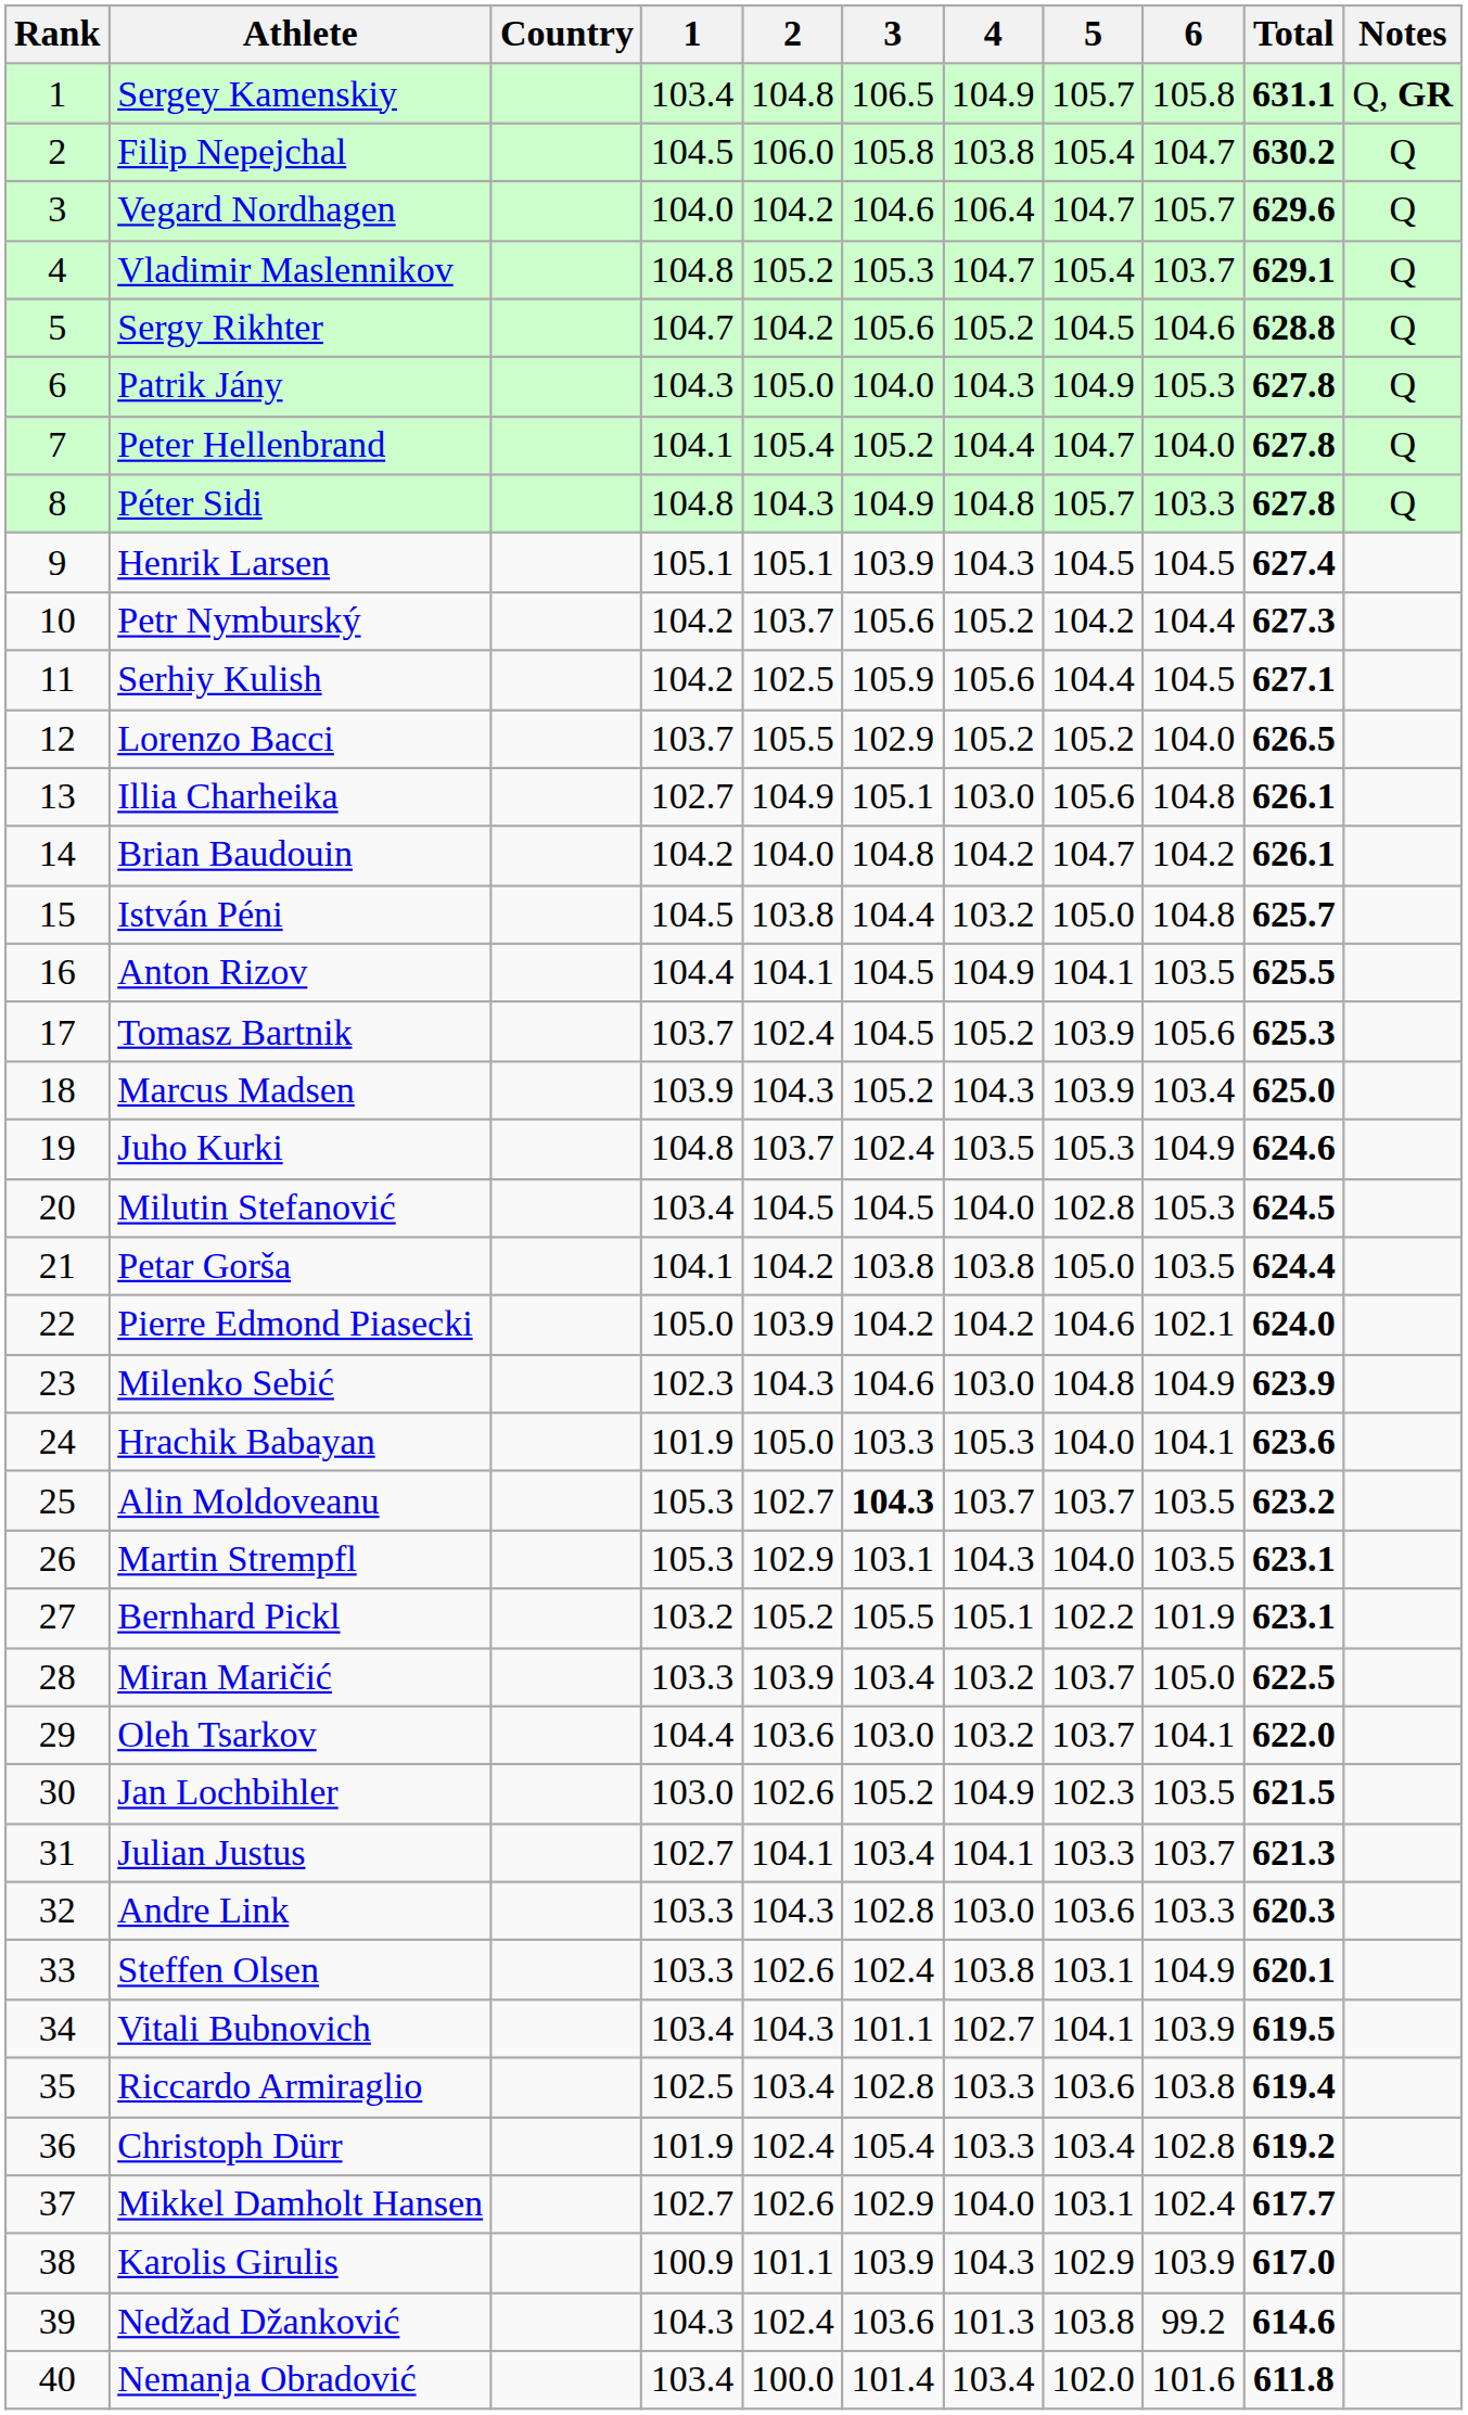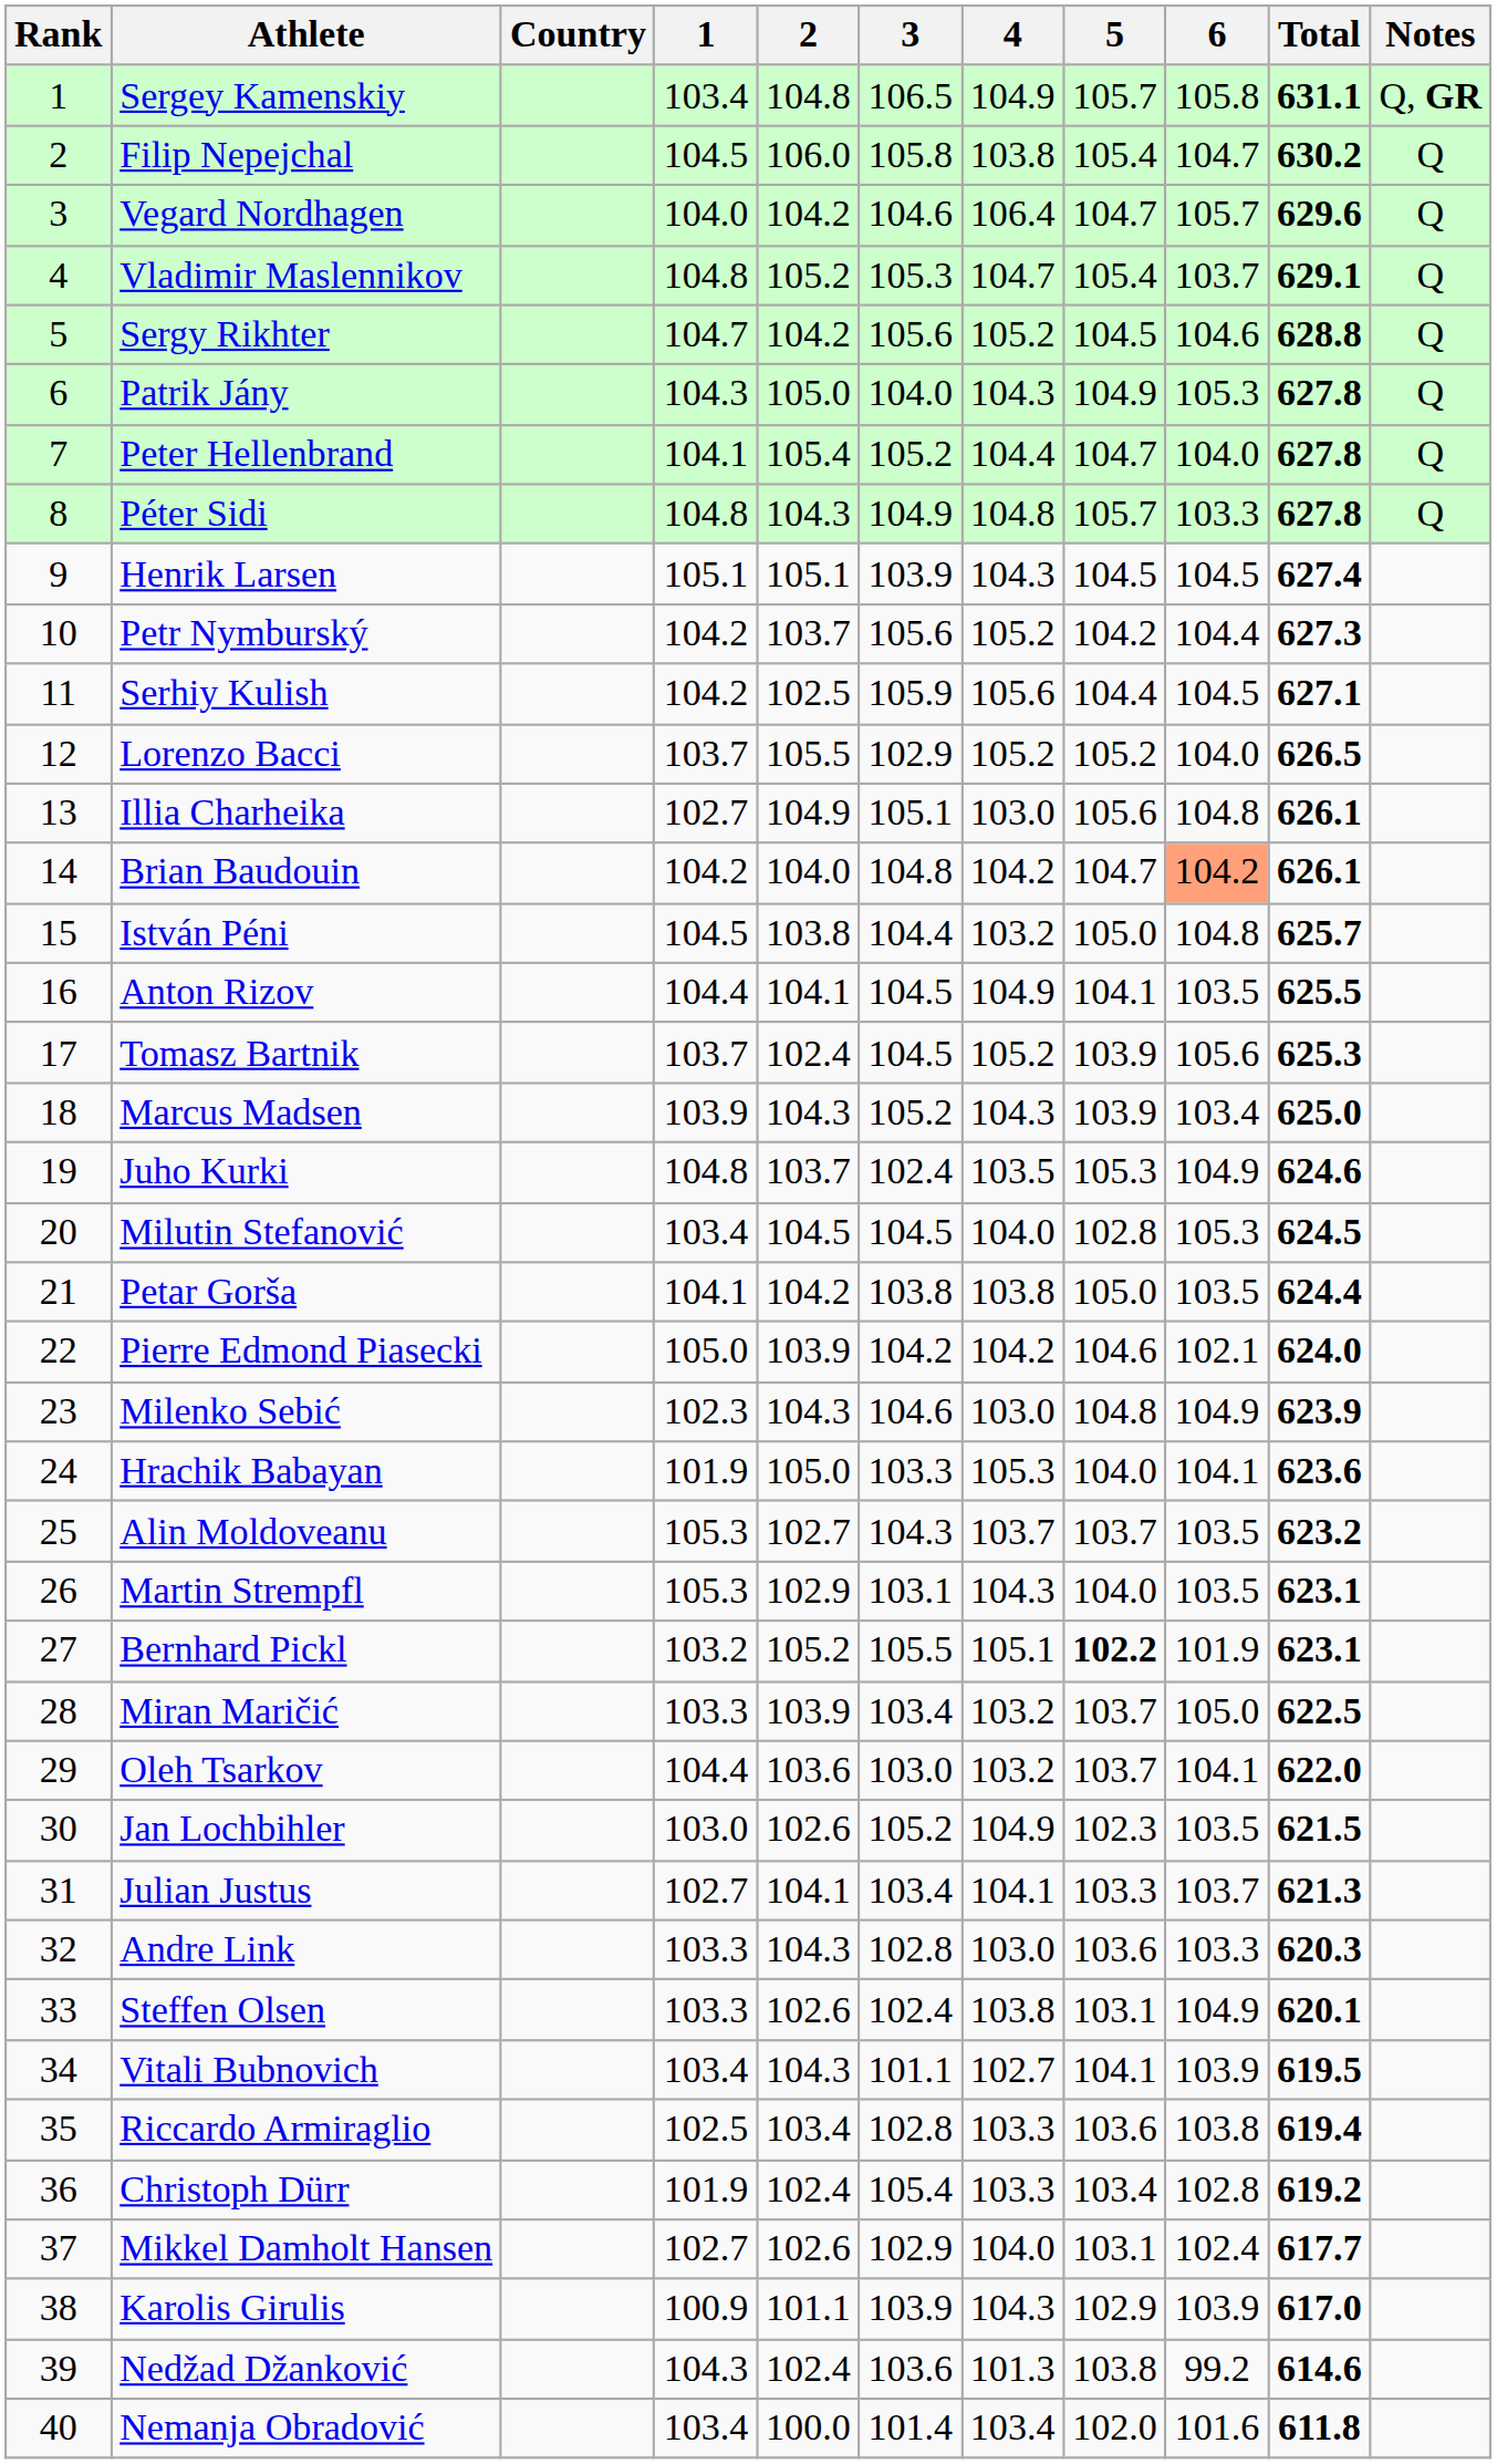Brian Baudouin | 6: no background -> lightsalmon background
Alin Moldoveanu | 3: bold -> normal
Bernhard Pickl | 5: normal -> bold
